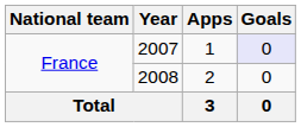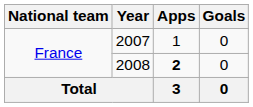2007 | Goals: lavender background -> no background
2008 | Apps: normal -> bold
